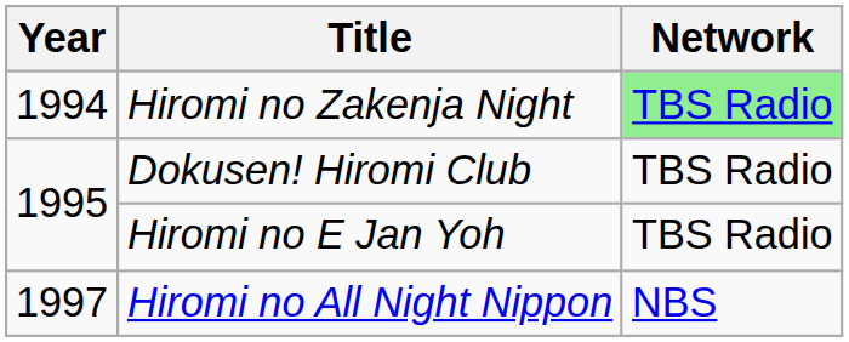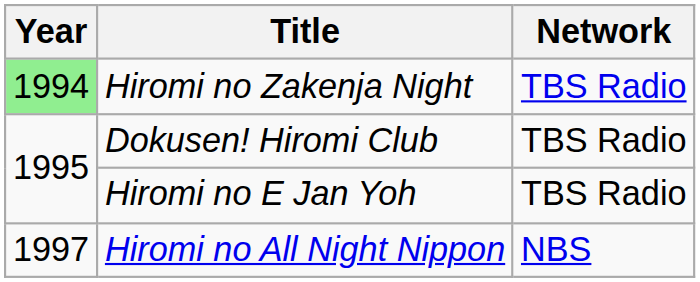Hiromi no Zakenja Night | Year: no background -> lightgreen background
Hiromi no Zakenja Night | Network: lightgreen background -> no background
